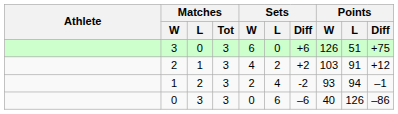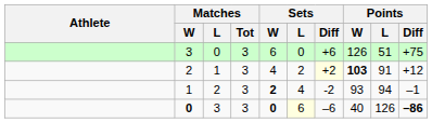row 4 | Sets / Diff: no background -> lightyellow background
row 4 | Points / W: normal -> bold
row 5 | Sets / W: normal -> bold
row 6 | Matches / W: normal -> bold
row 6 | Sets / W: normal -> bold
row 6 | Sets / L: no background -> lightyellow background
row 6 | Points / Diff: normal -> bold
